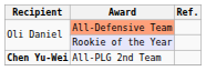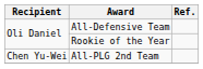All-Defensive Team | Award: lightsalmon background -> no background
Rookie of the Year | Award: lavender background -> no background
All-PLG 2nd Team | Recipient: bold -> normal
